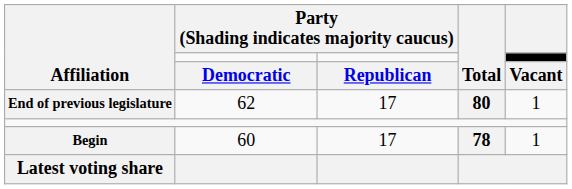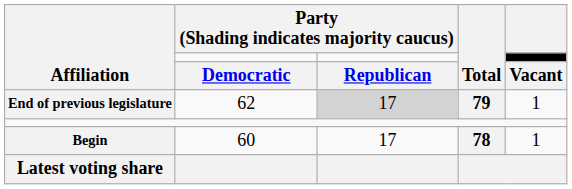End of previous legislature | column 3: no background -> lightgrey background
End of previous legislature | Total: 80 -> 79
